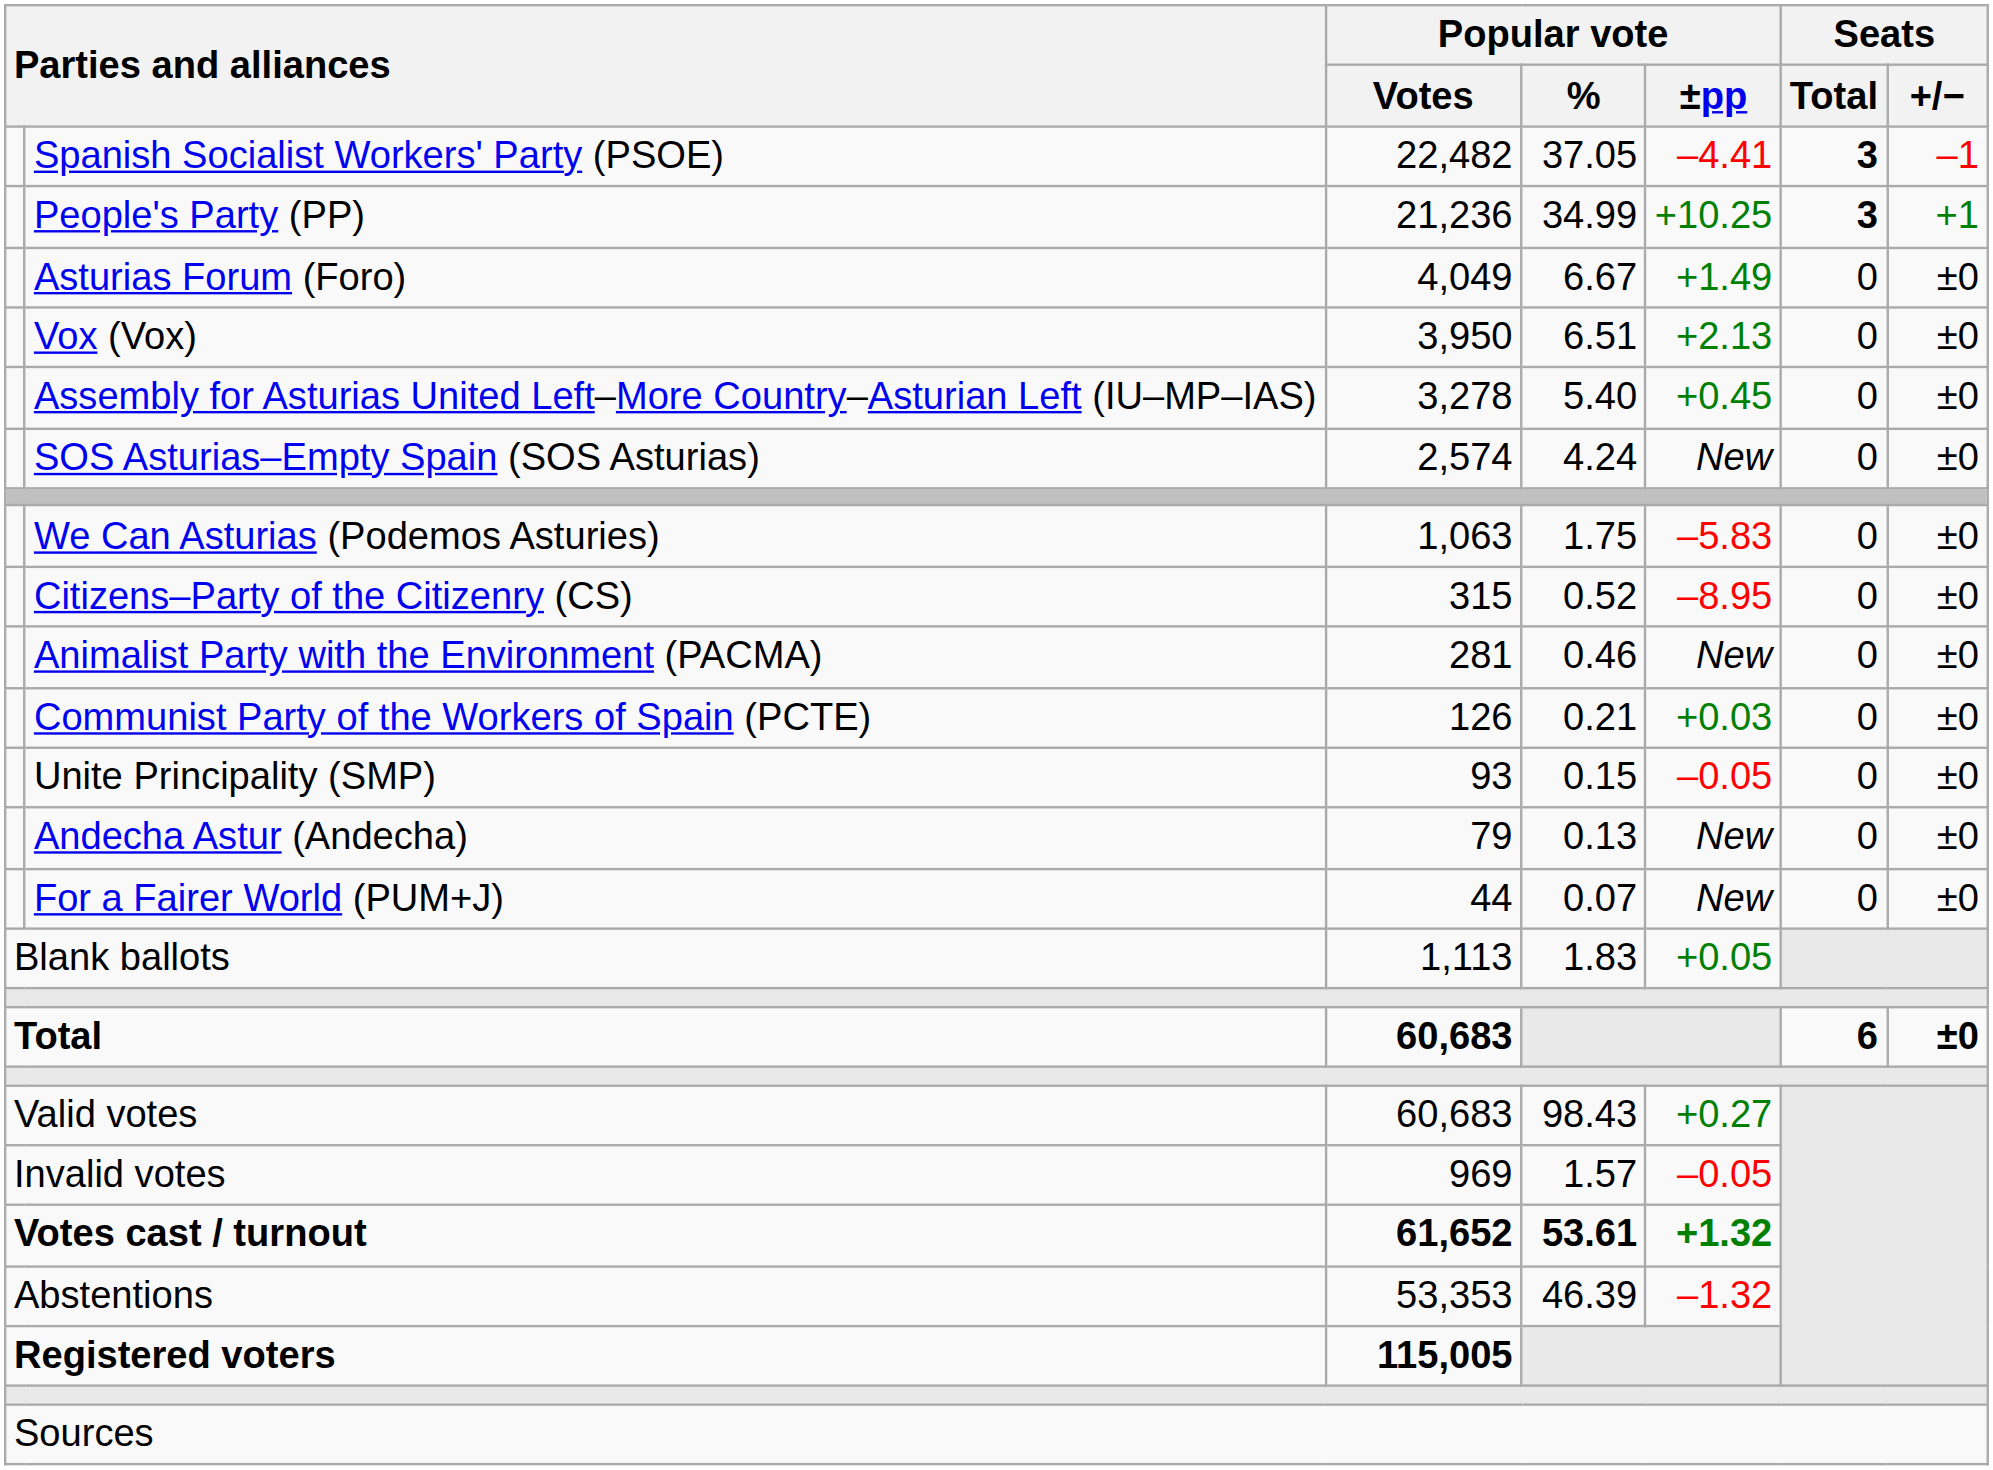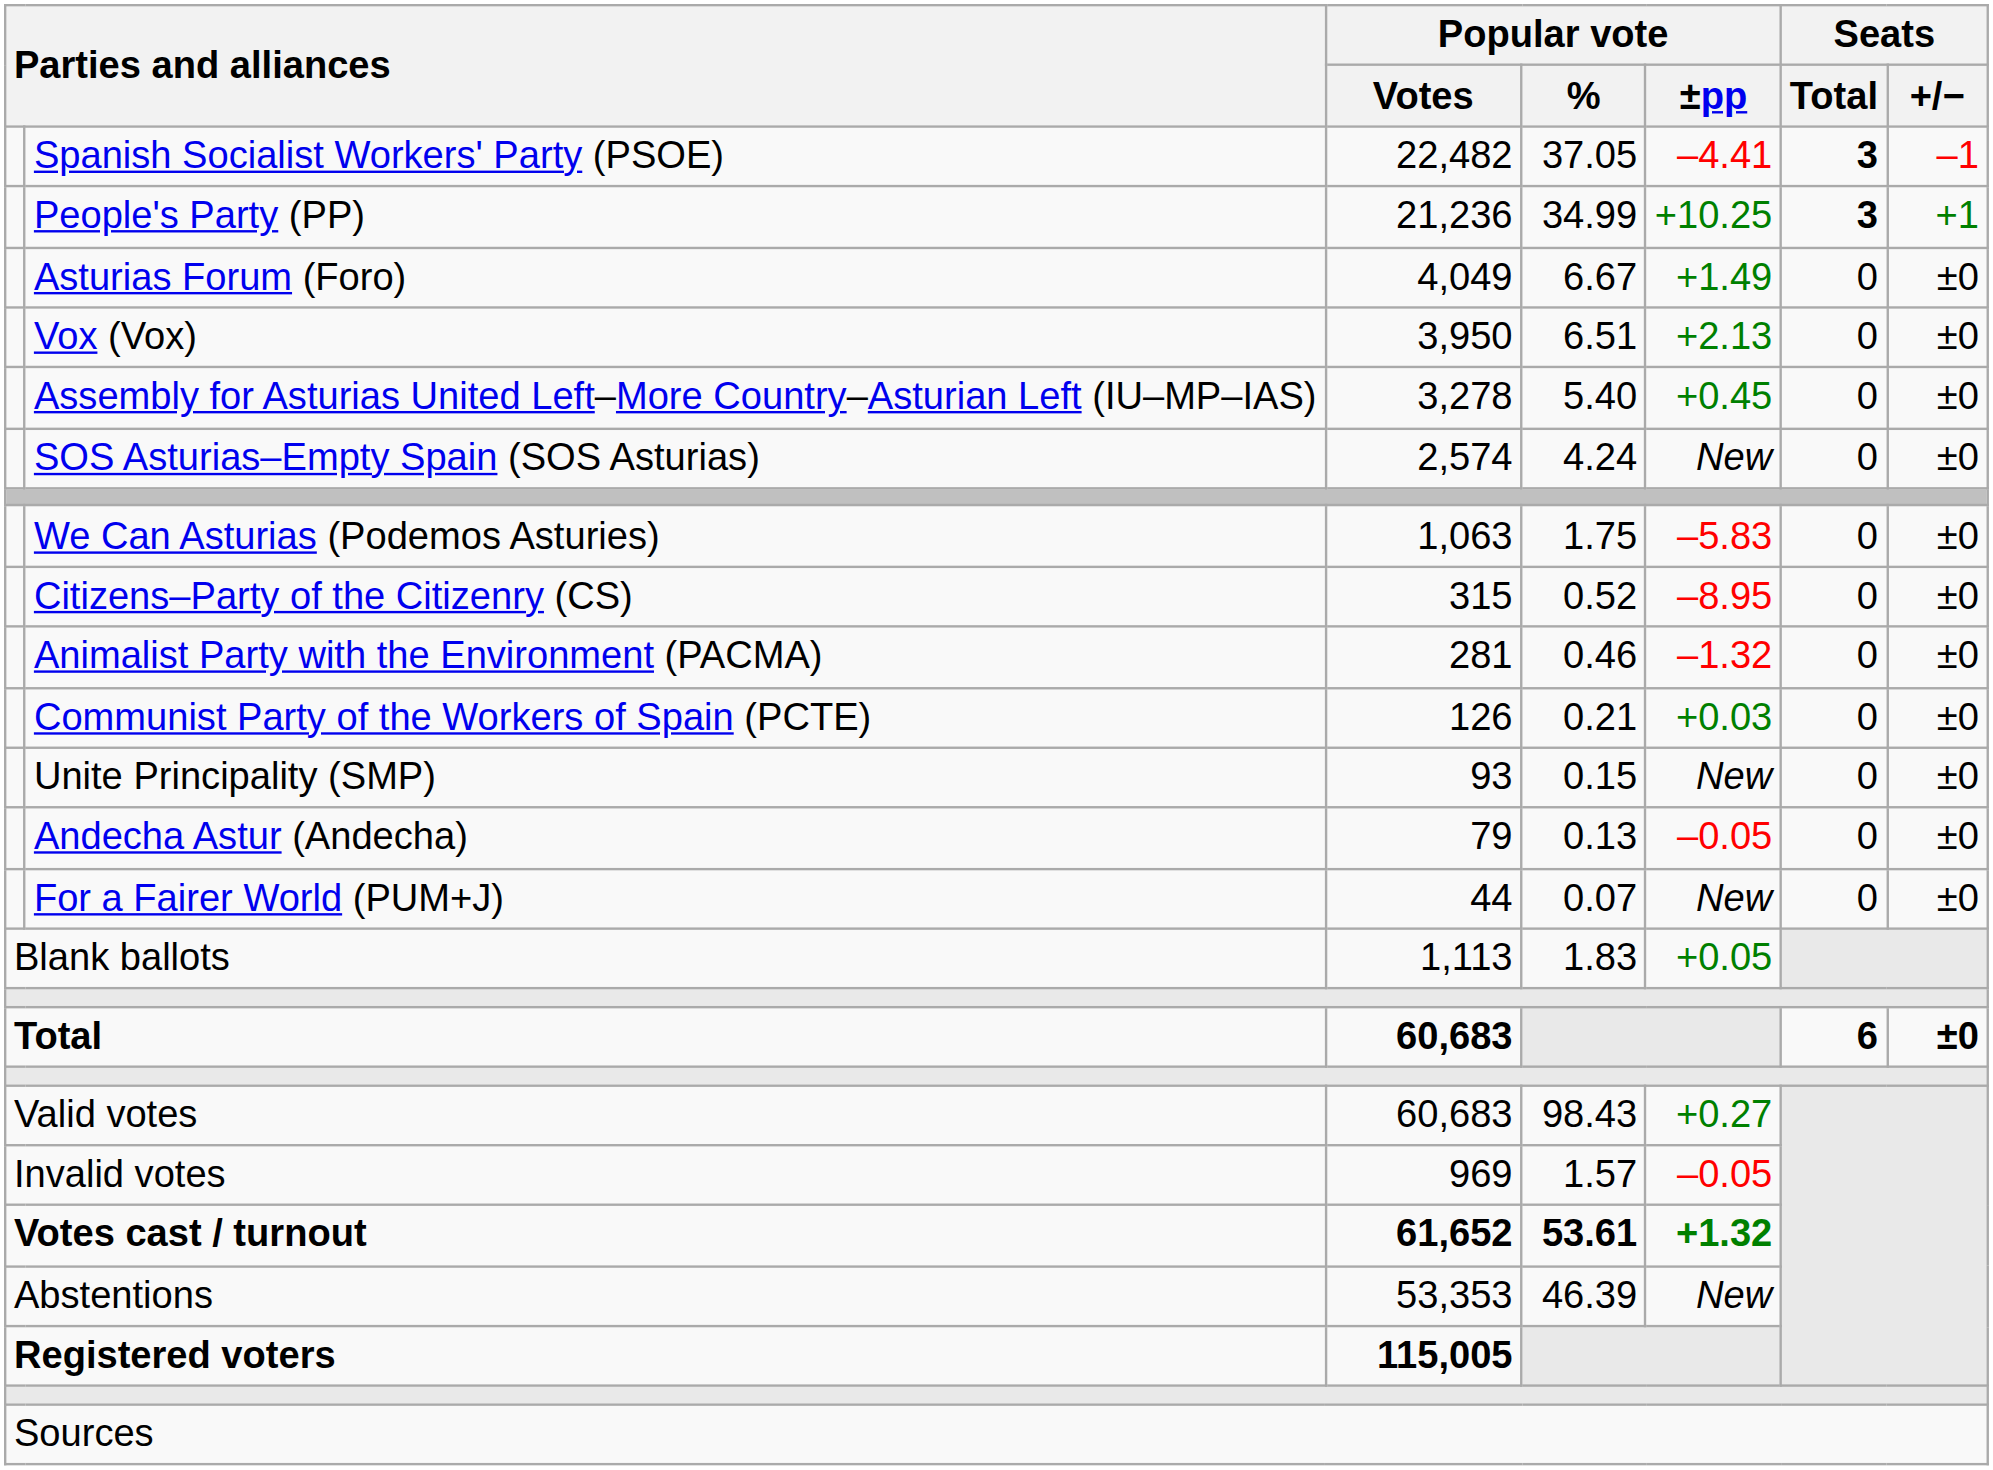Animalist Party with the Environment (PACMA) | Popular vote / ±pp: New -> –1.32
Unite Principality (SMP) | Popular vote / ±pp: –0.05 -> New
Andecha Astur (Andecha) | Popular vote / ±pp: New -> –0.05
Abstentions | Popular vote / ±pp: –1.32 -> New
